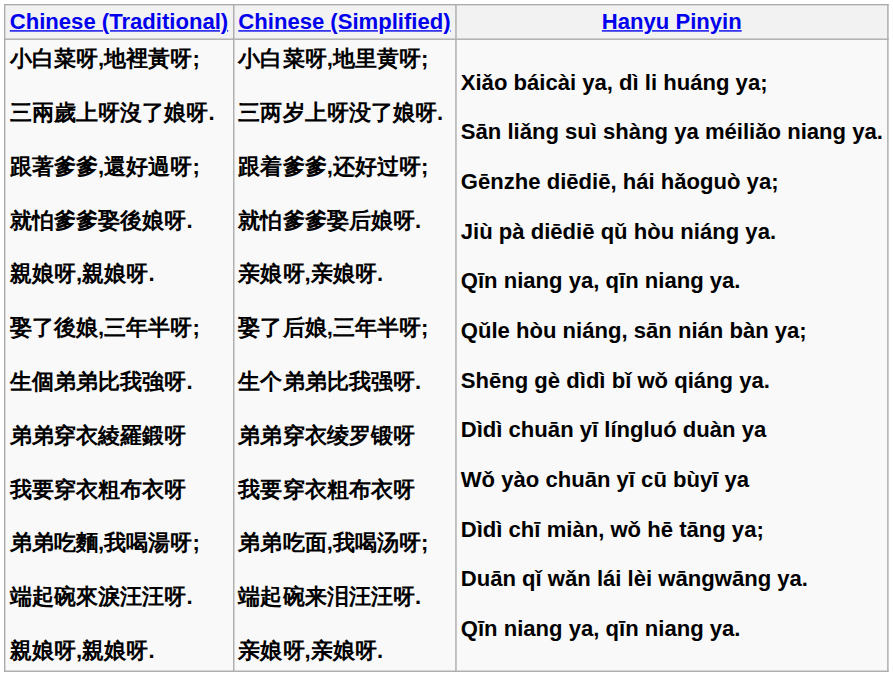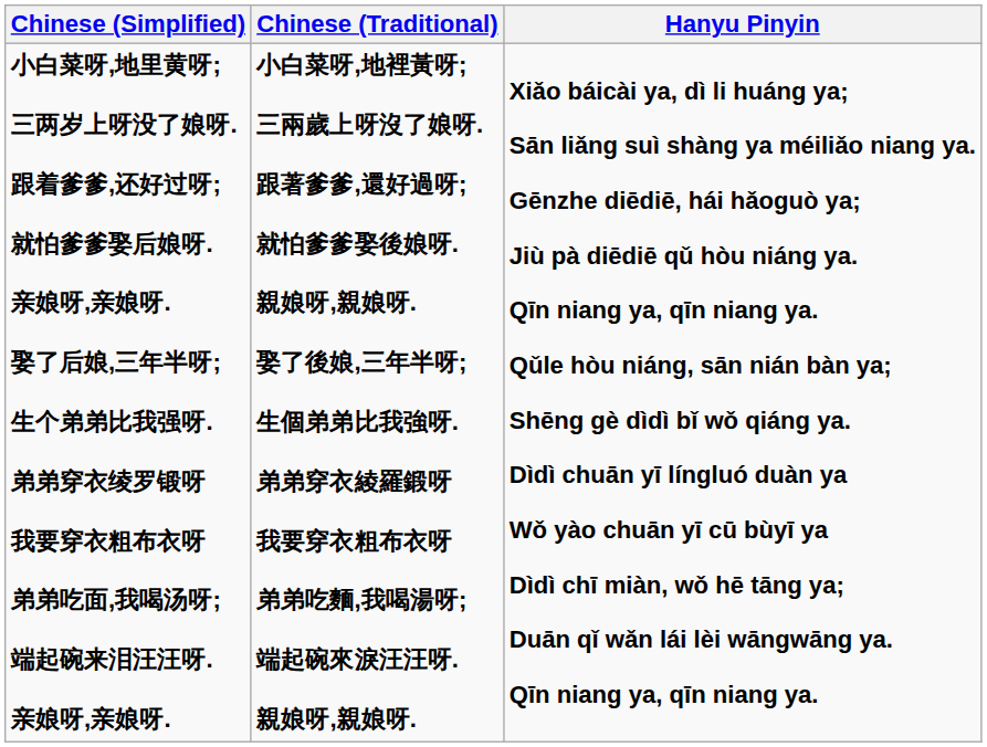columns swapped: Chinese (Simplified) <-> Chinese (Traditional)
